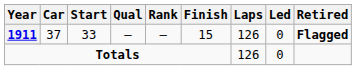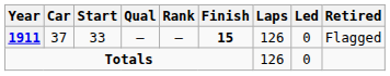1911 | Finish: normal -> bold
1911 | Retired: bold -> normal
